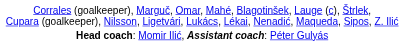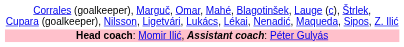row 2 | column 1: no background -> pink background
